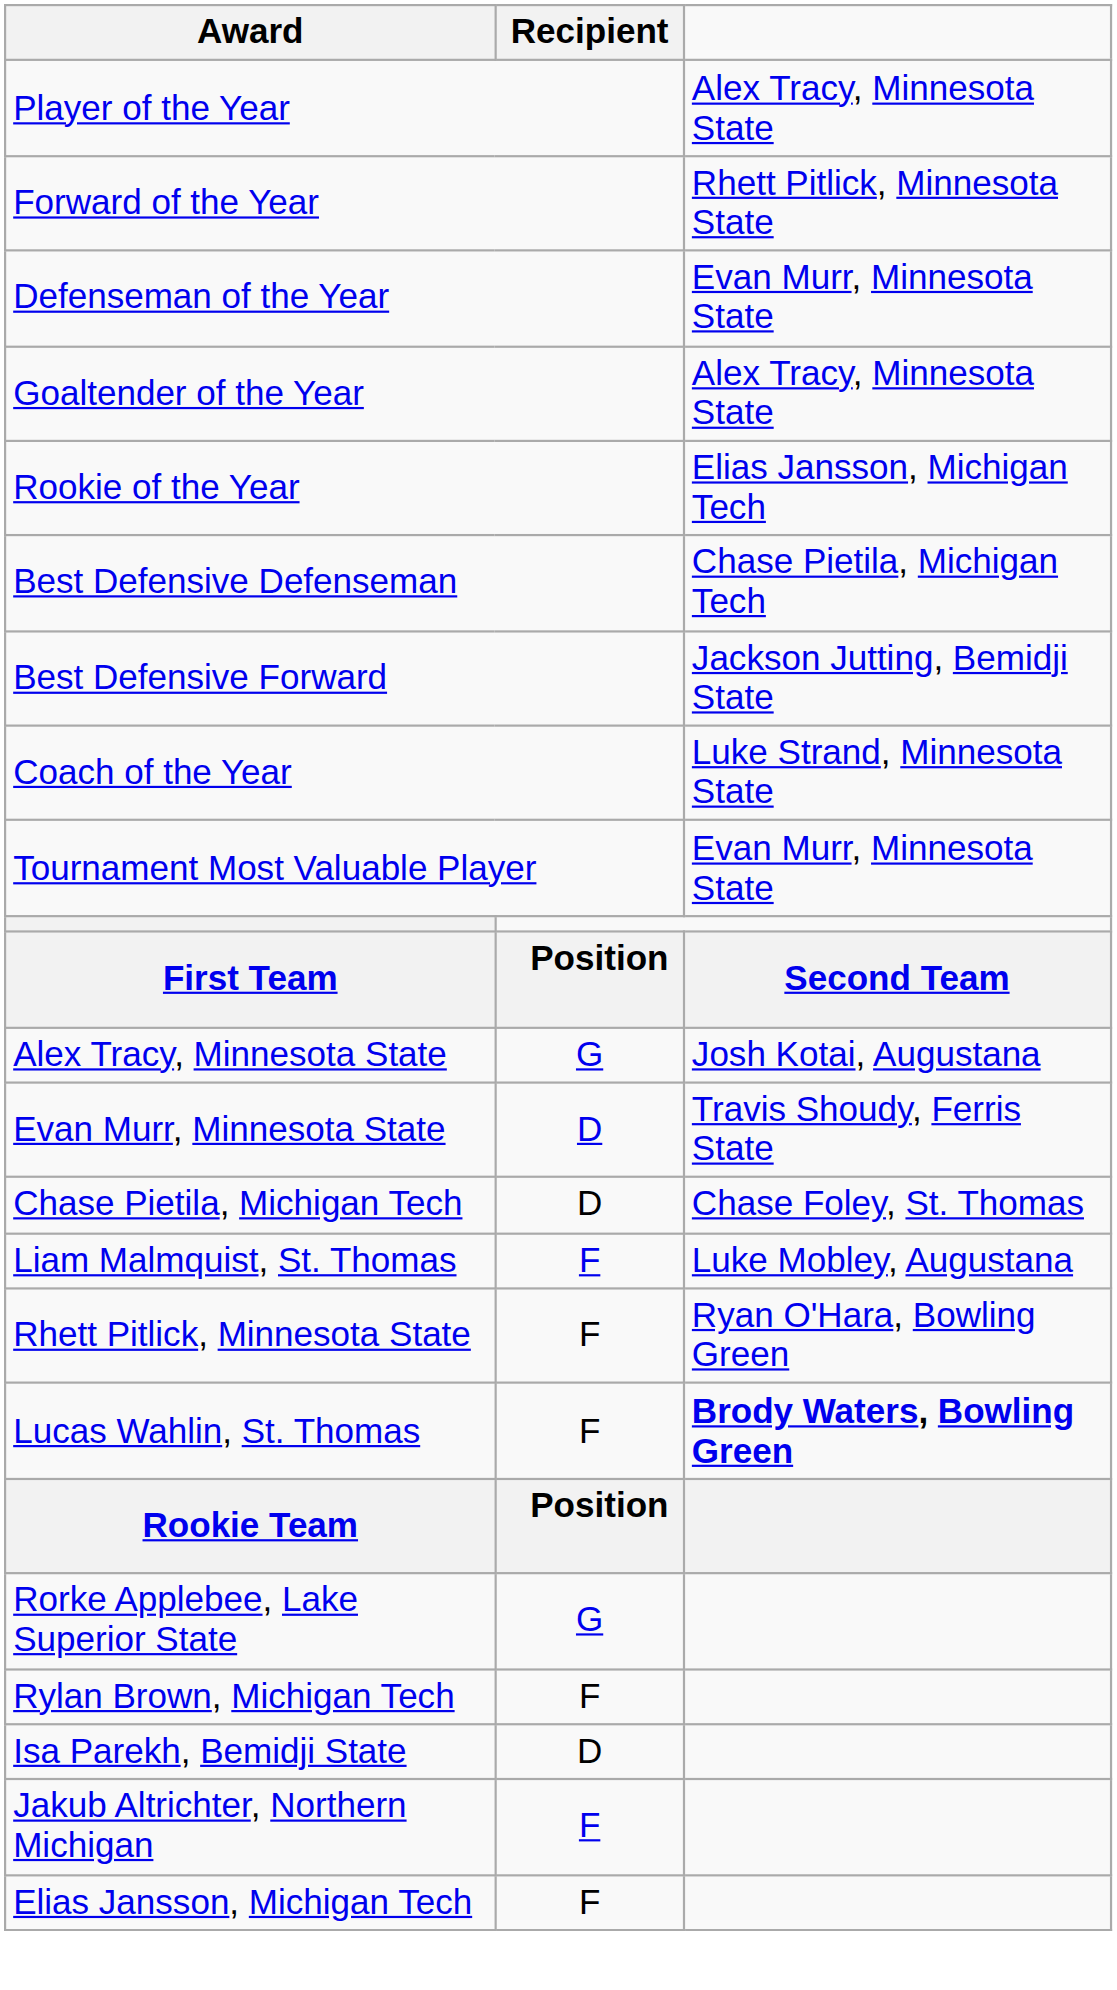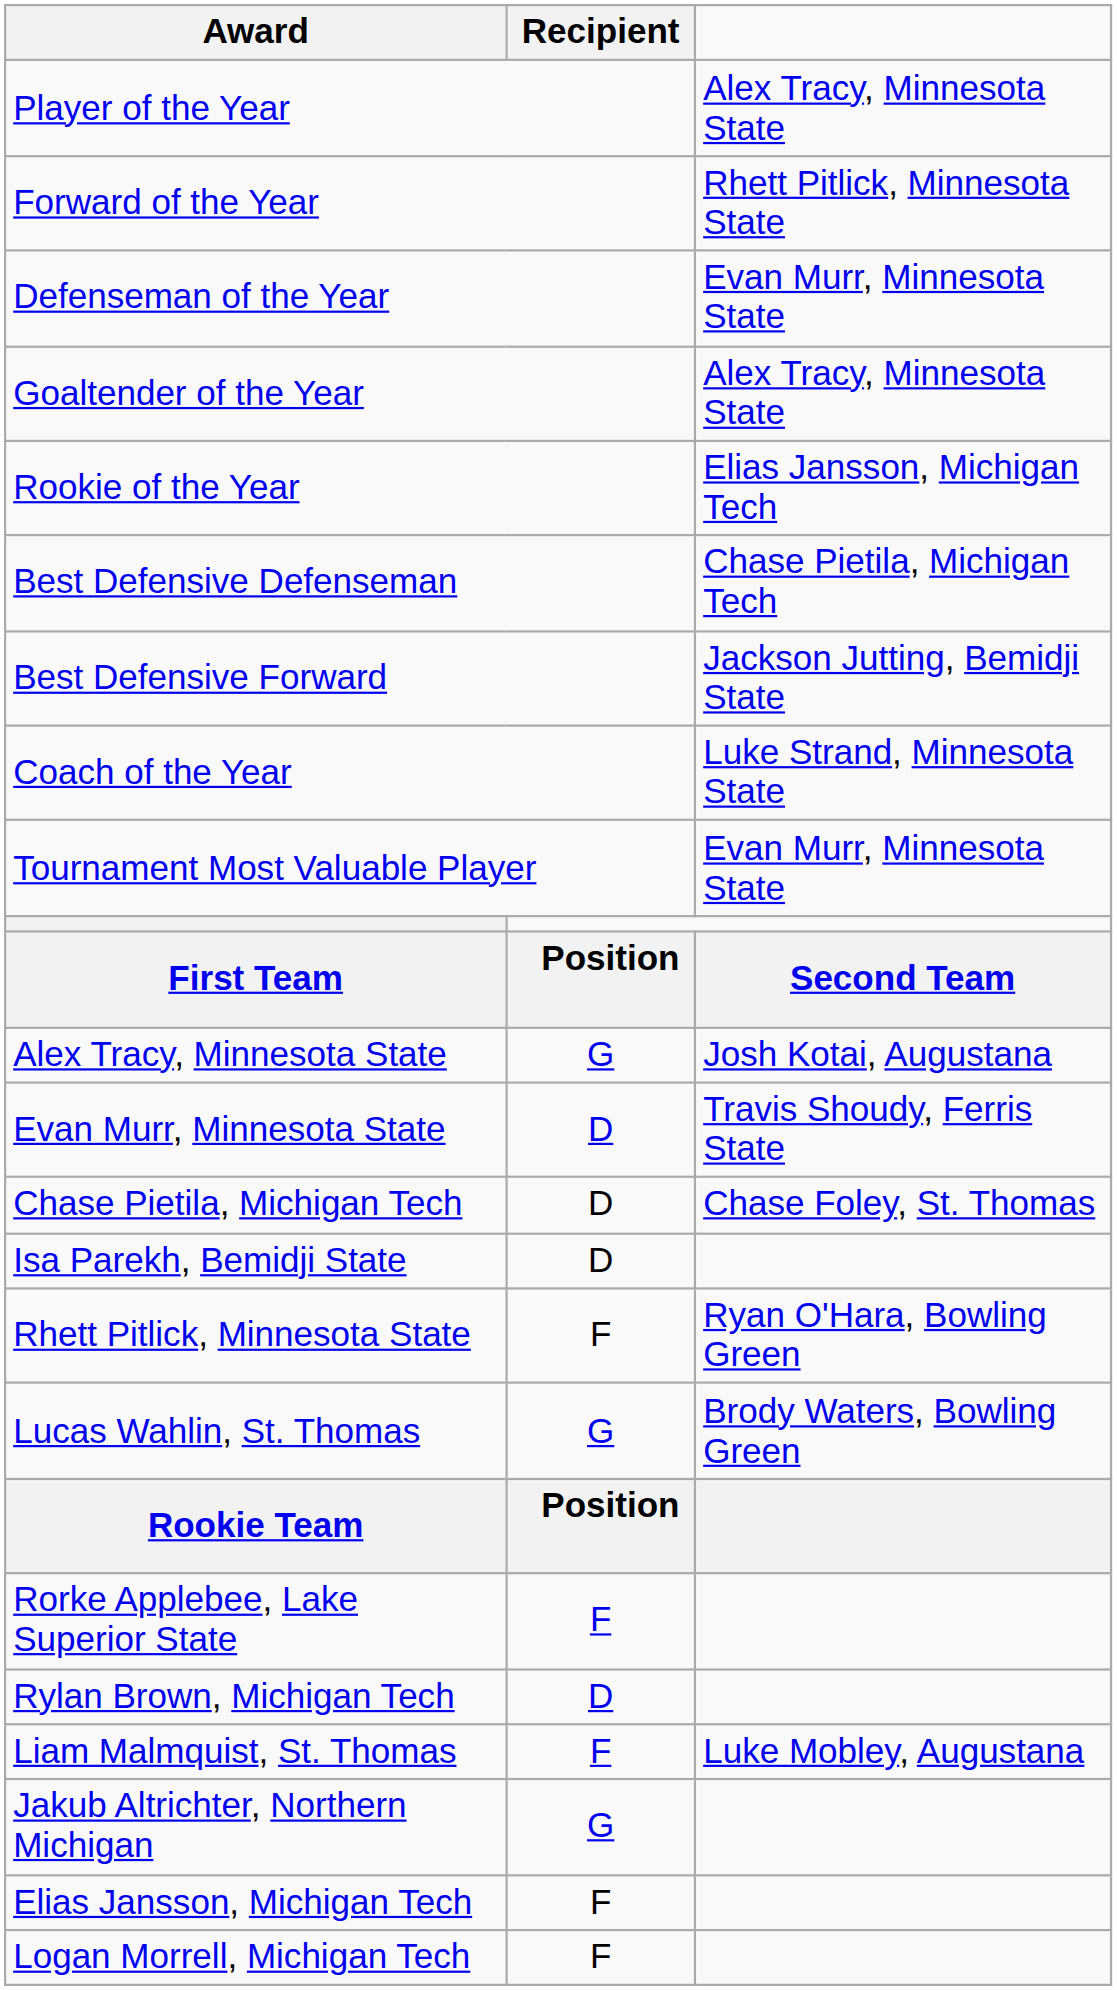rows swapped: Liam Malmquist, St. Thomas <-> Isa Parekh, Bemidji State
Lucas Wahlin, St. Thomas | Recipient: F -> G
Lucas Wahlin, St. Thomas | column 3: bold -> normal
Rorke Applebee, Lake Superior State | Recipient: G -> F
Rylan Brown, Michigan Tech | Recipient: F -> D
Jakub Altrichter, Northern Michigan | Recipient: F -> G
+ row: Logan Morrell, Michigan Tech | F
